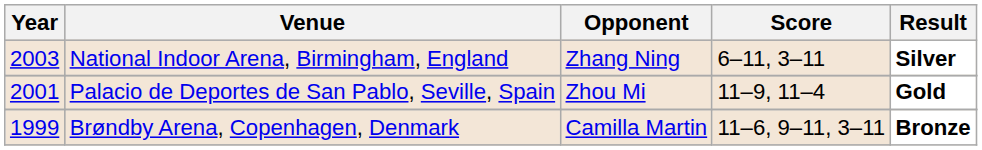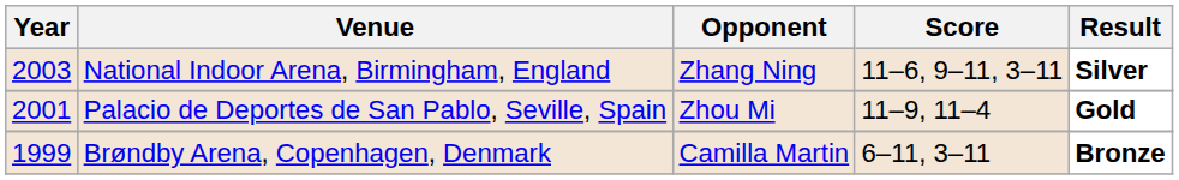National Indoor Arena, Birmingham, England | Score: 6–11, 3–11 -> 11–6, 9–11, 3–11
Brøndby Arena, Copenhagen, Denmark | Score: 11–6, 9–11, 3–11 -> 6–11, 3–11
